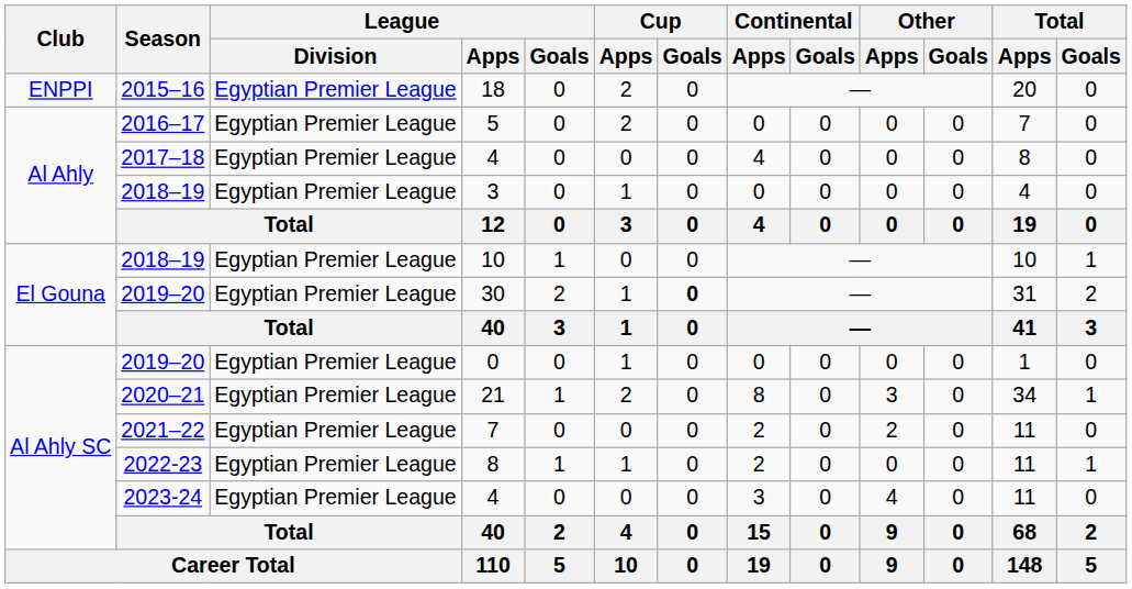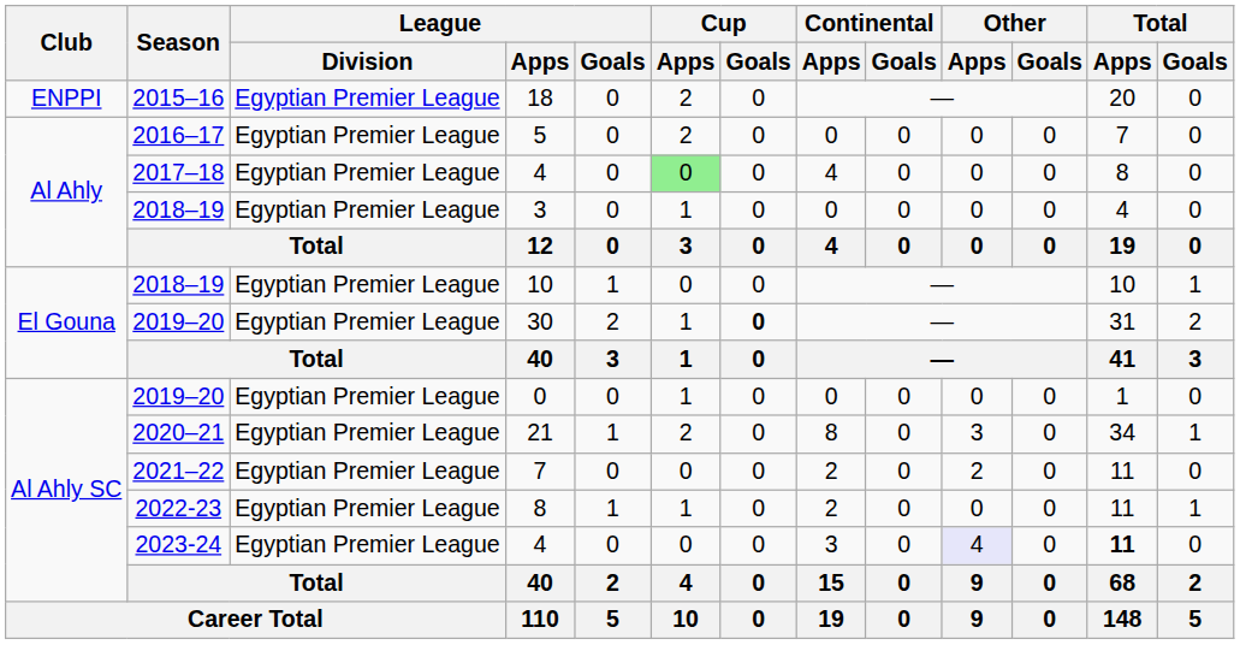2017–18 / 4 | Cup / Apps: no background -> lightgreen background
2023-24 / 4 | Other / Apps: no background -> lavender background
2023-24 / 4 | Total / Apps: normal -> bold
